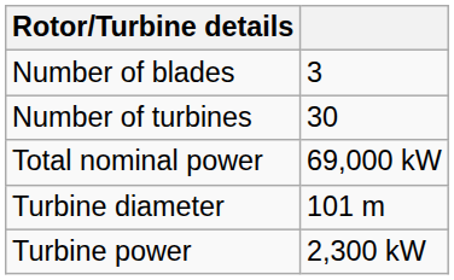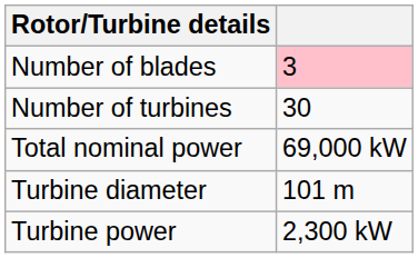Number of blades | column 2: no background -> pink background
